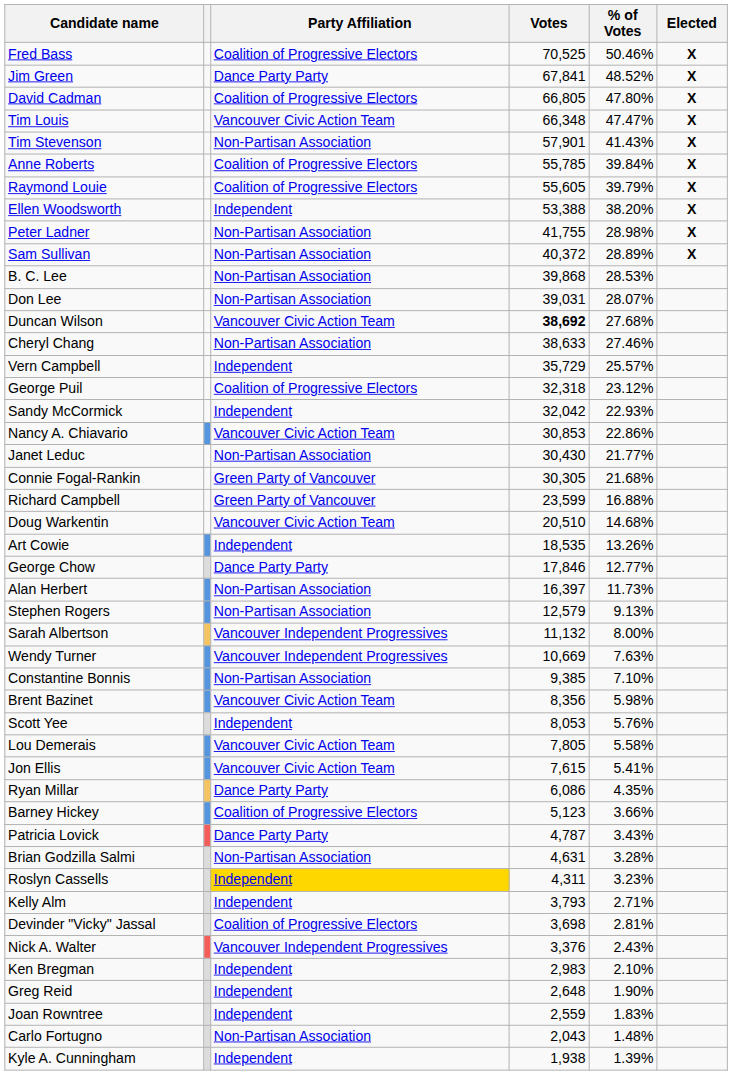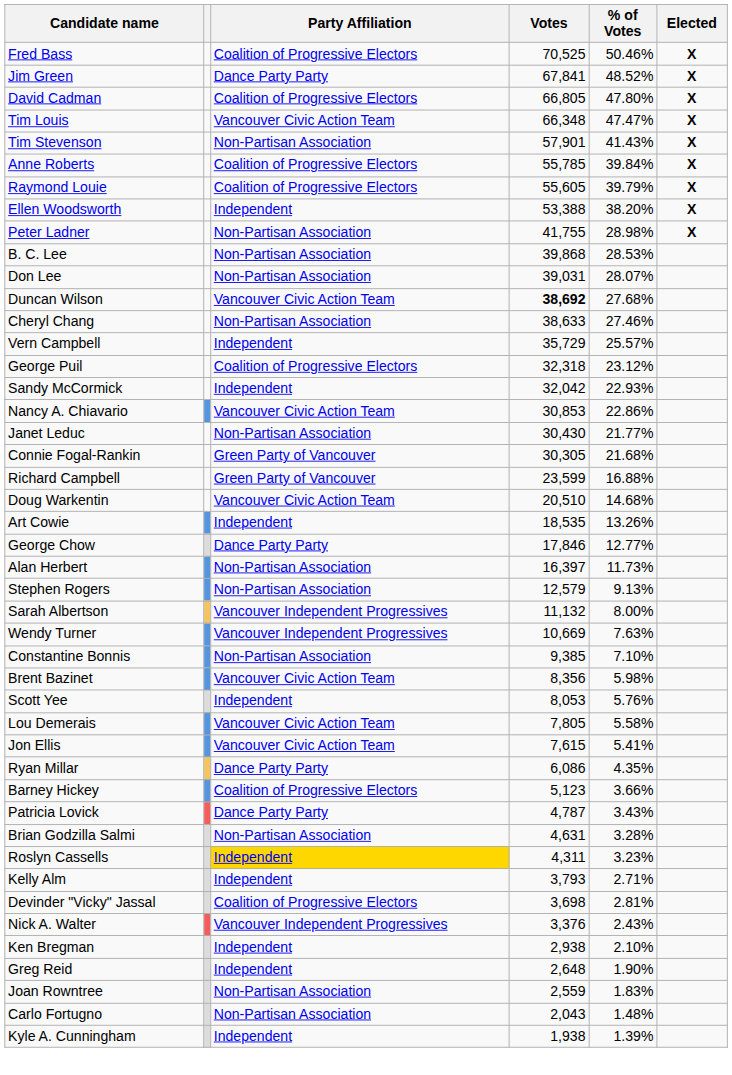- row: Sam Sullivan | Non-Partisan Association | 40,372 | 28.89% | X
Ken Bregman | Votes: 2,983 -> 2,938
Joan Rowntree | Party Affiliation: Independent -> Non-Partisan Association
